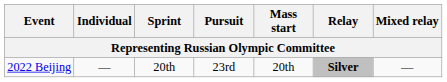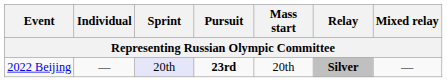2022 Beijing | Sprint: no background -> lavender background
2022 Beijing | Pursuit: normal -> bold
